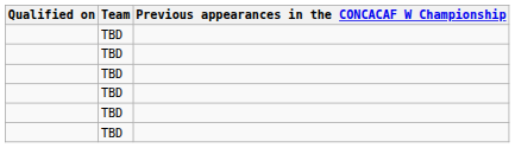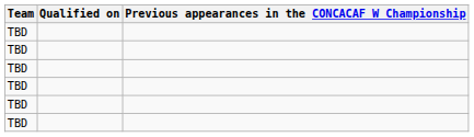columns swapped: Team <-> Qualified on
